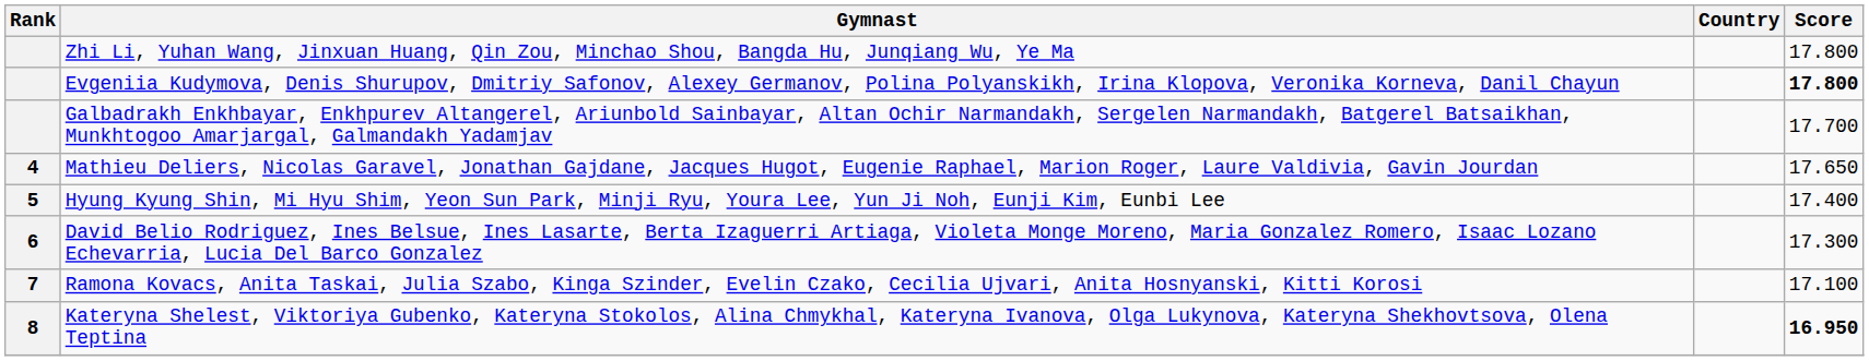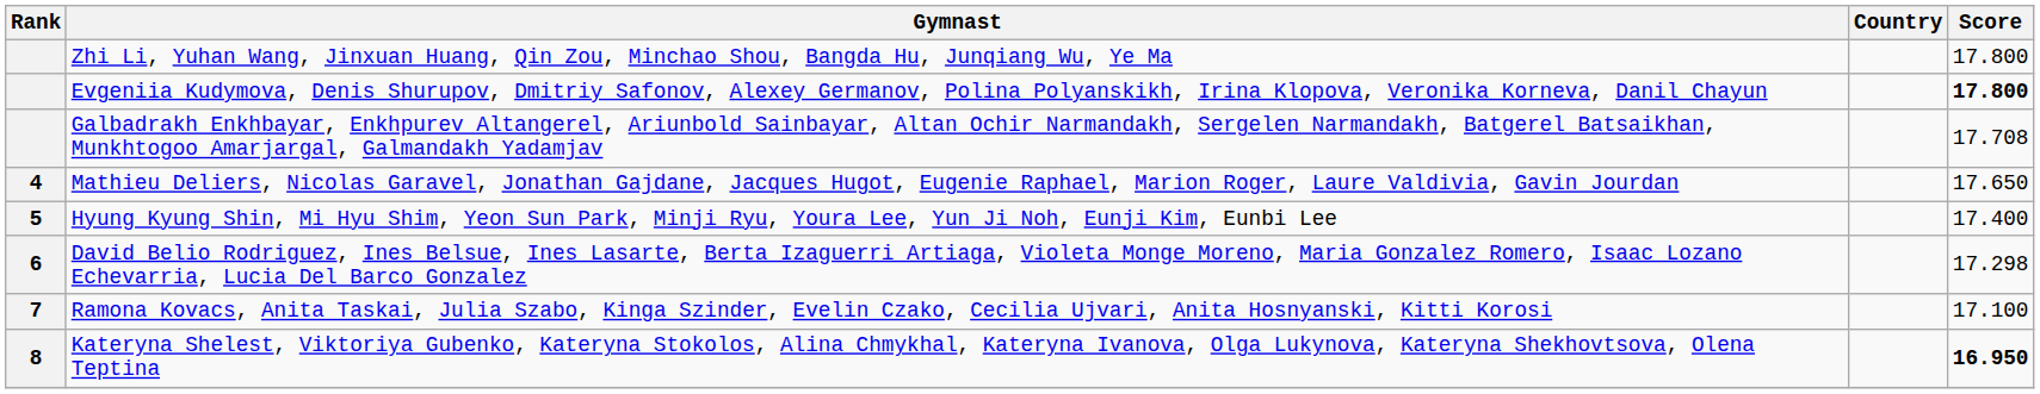row 4 | Score: 17.700 -> 17.708
row 7 | Score: 17.300 -> 17.298
